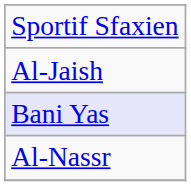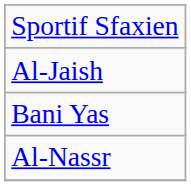row 3 | column 1: lavender background -> no background
